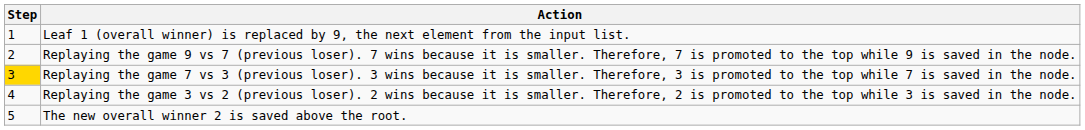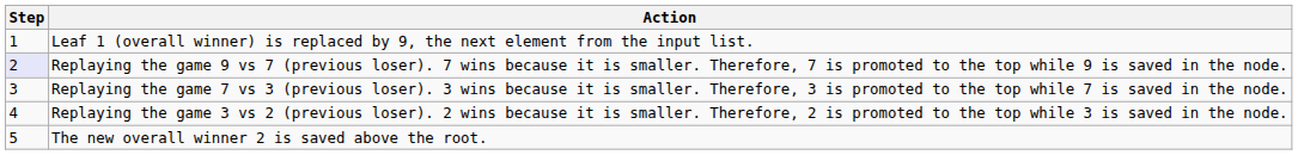row 3 | Step: no background -> lavender background
row 4 | Step: gold background -> no background
